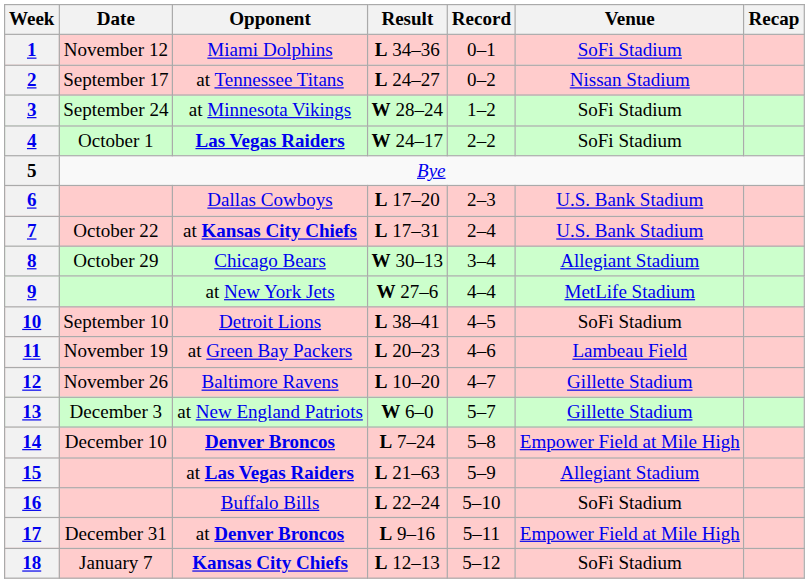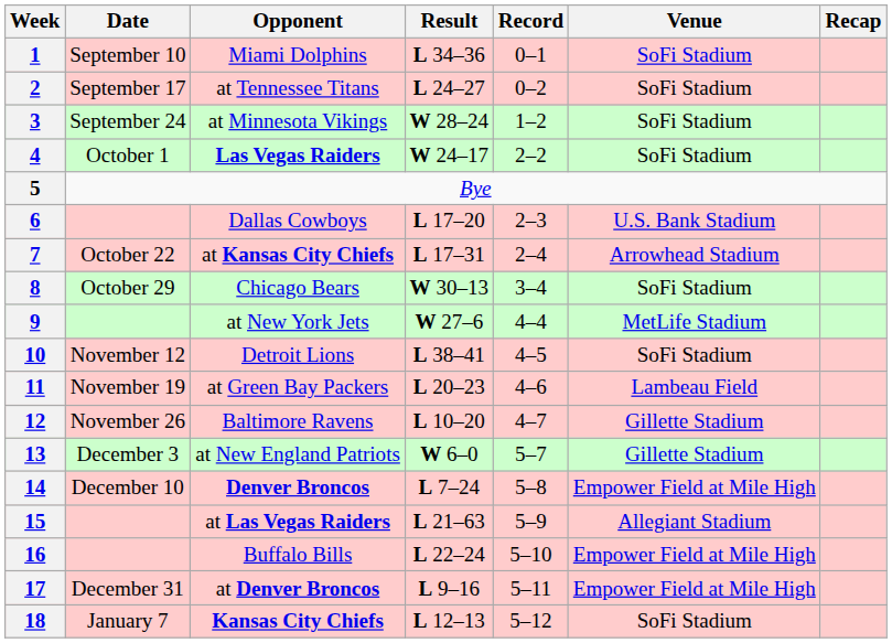1 | Date: November 12 -> September 10
2 | Venue: Nissan Stadium -> SoFi Stadium
7 | Venue: U.S. Bank Stadium -> Arrowhead Stadium
8 | Venue: Allegiant Stadium -> SoFi Stadium
10 | Date: September 10 -> November 12
16 | Venue: SoFi Stadium -> Empower Field at Mile High
